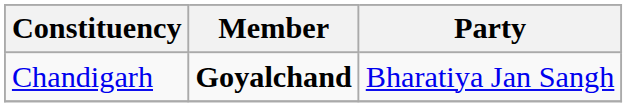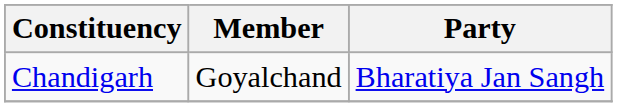Chandigarh | Member: bold -> normal
